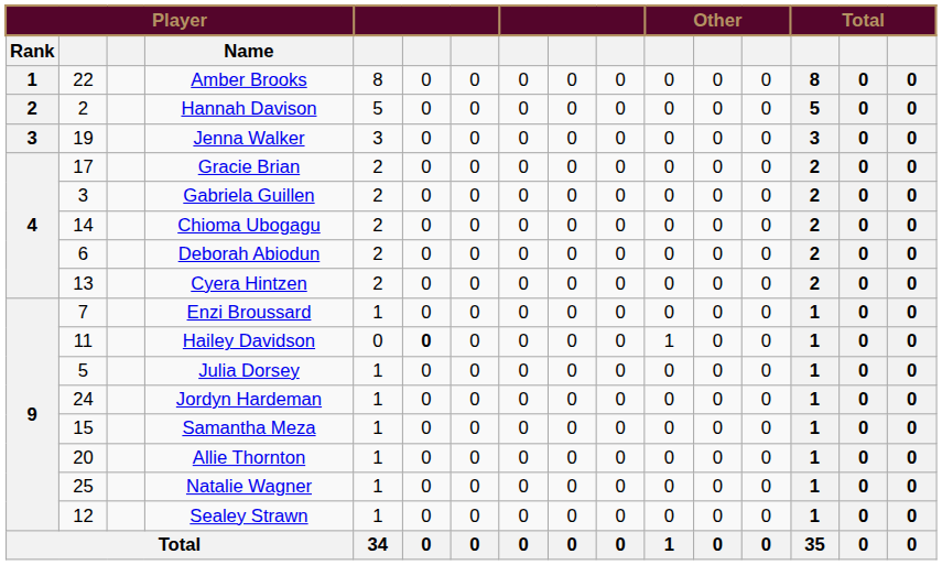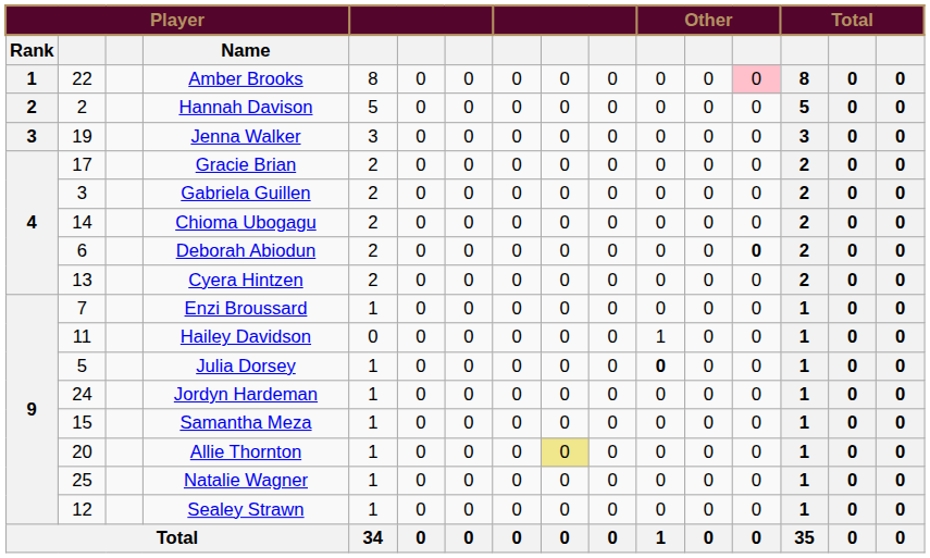Amber Brooks | column 13: no background -> pink background
Deborah Abiodun | column 13: normal -> bold
Hailey Davidson | column 6: bold -> normal
Julia Dorsey | column 11: normal -> bold
Allie Thornton | column 9: no background -> khaki background
